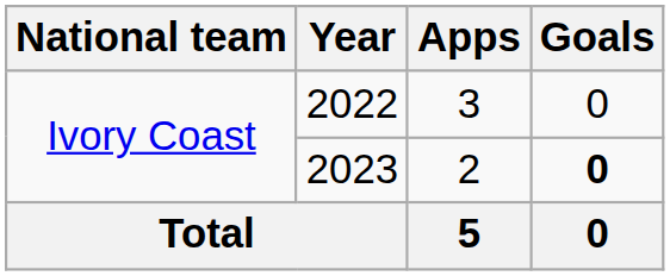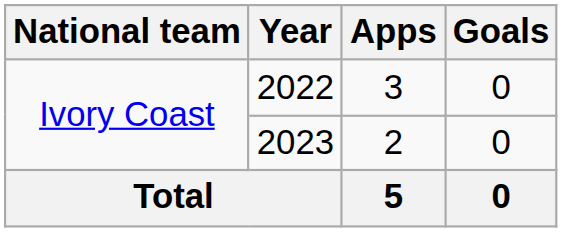2023 | Goals: bold -> normal
